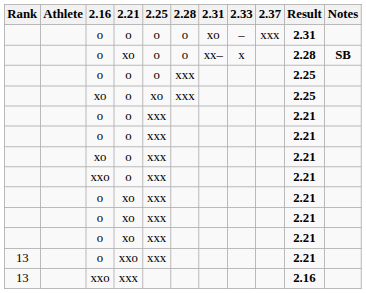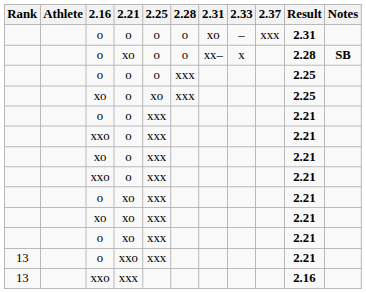row 7 | 2.16: o -> xxo
row 11 | 2.16: o -> xo
